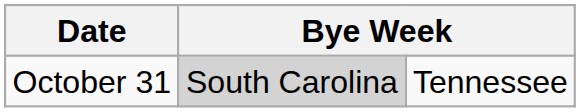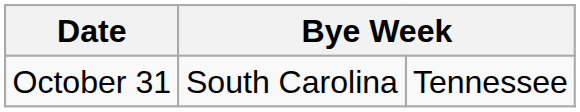October 31 | column 2: lightgrey background -> no background
